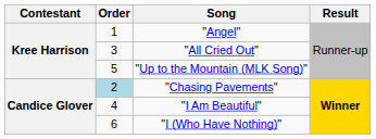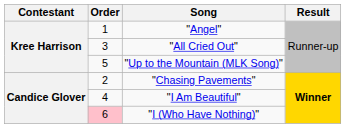"Chasing Pavements" | Order: lightblue background -> no background
"I (Who Have Nothing)" | Order: no background -> pink background
